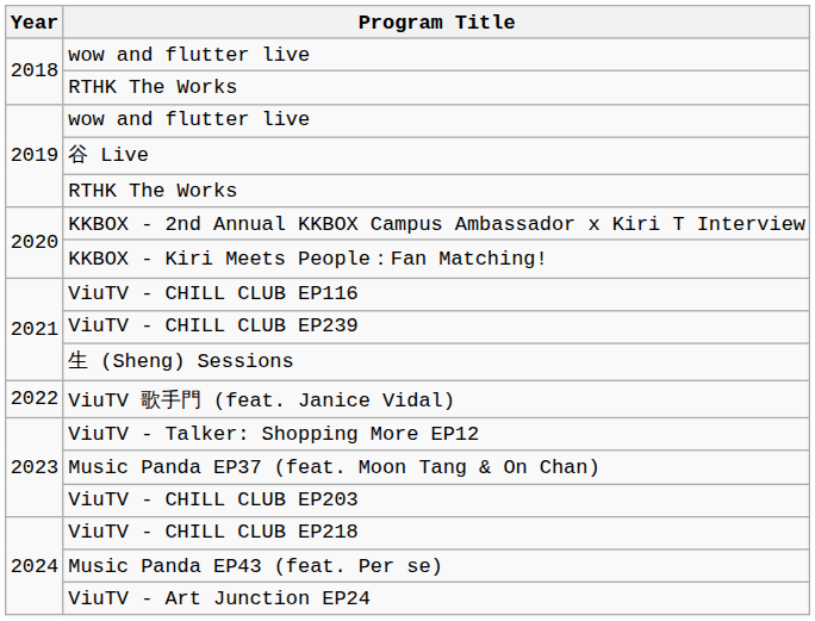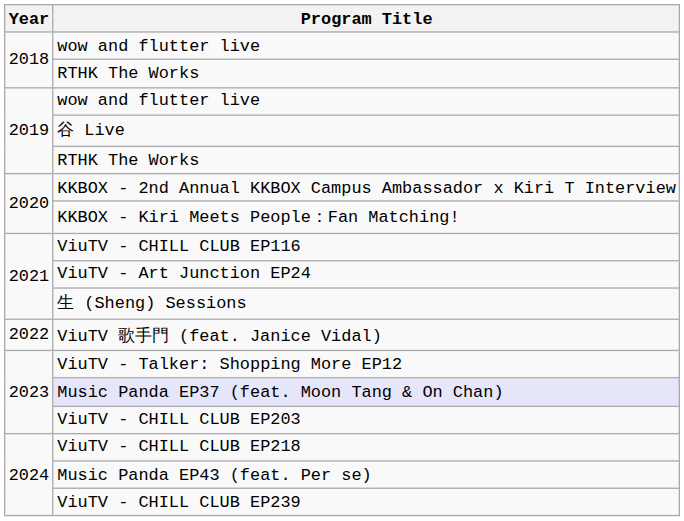row 10 | Program Title: ViuTV - CHILL CLUB EP239 -> ViuTV - Art Junction EP24
row 14 | Program Title: no background -> lavender background
row 18 | Program Title: ViuTV - Art Junction EP24 -> ViuTV - CHILL CLUB EP239
